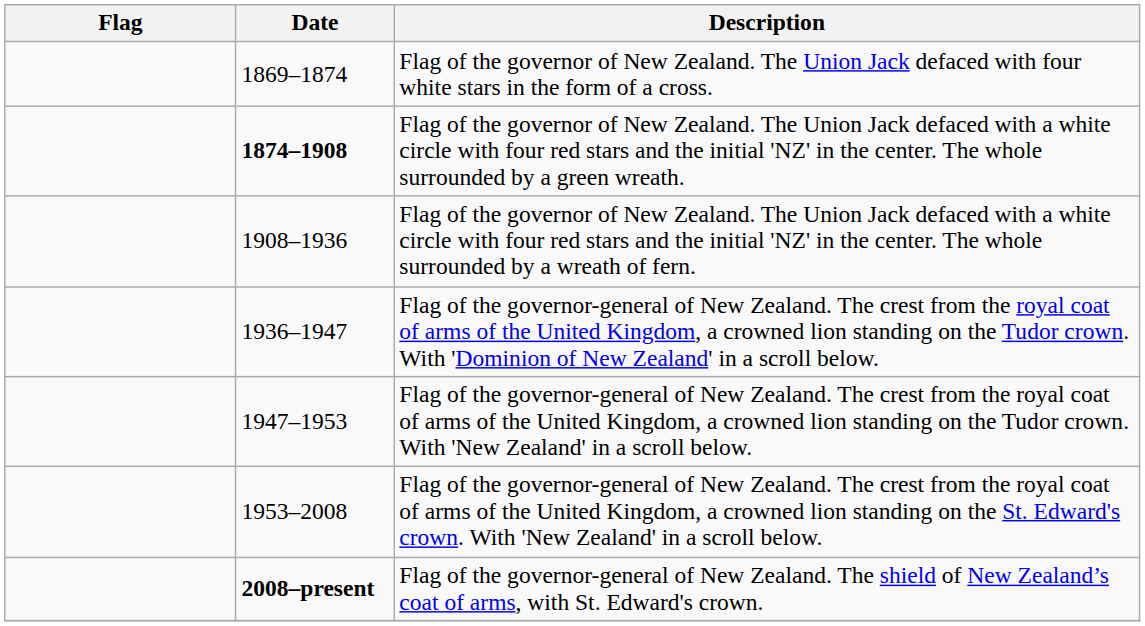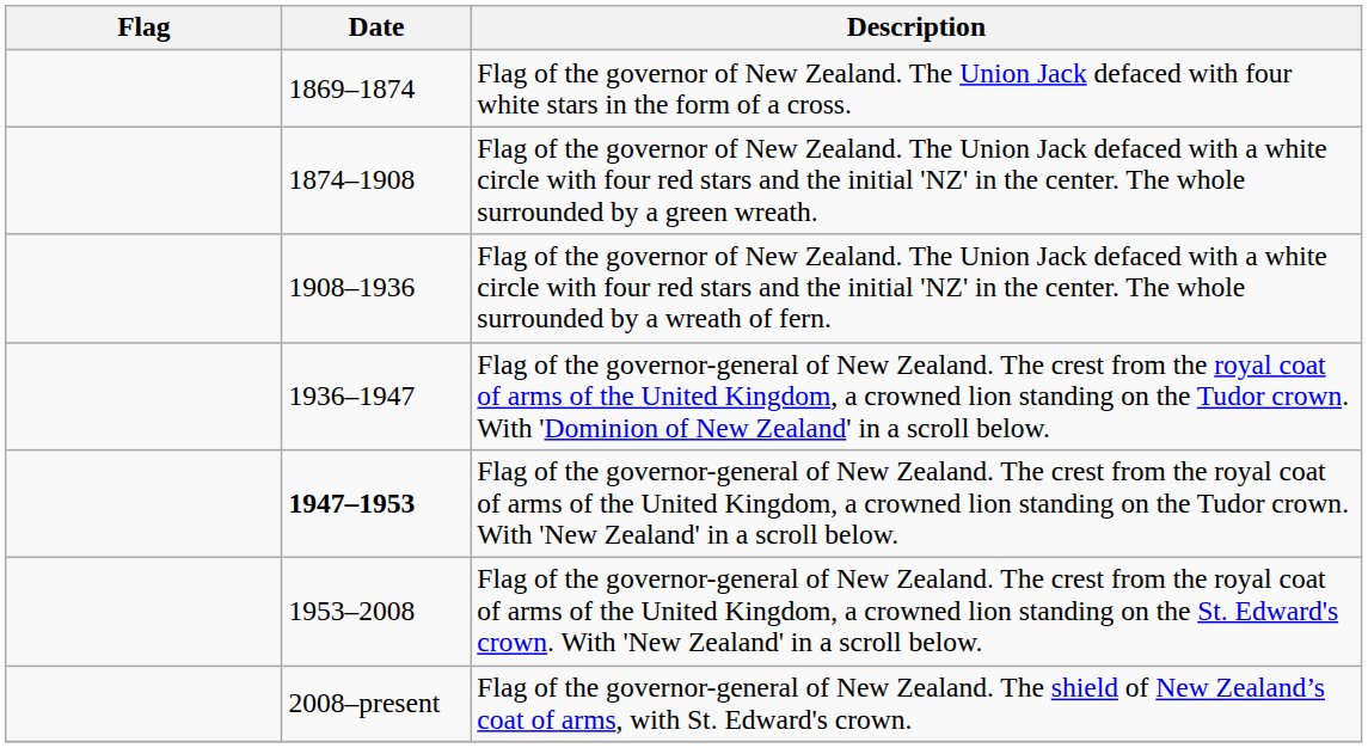row 3 | Date: bold -> normal
row 6 | Date: normal -> bold
row 8 | Date: bold -> normal
